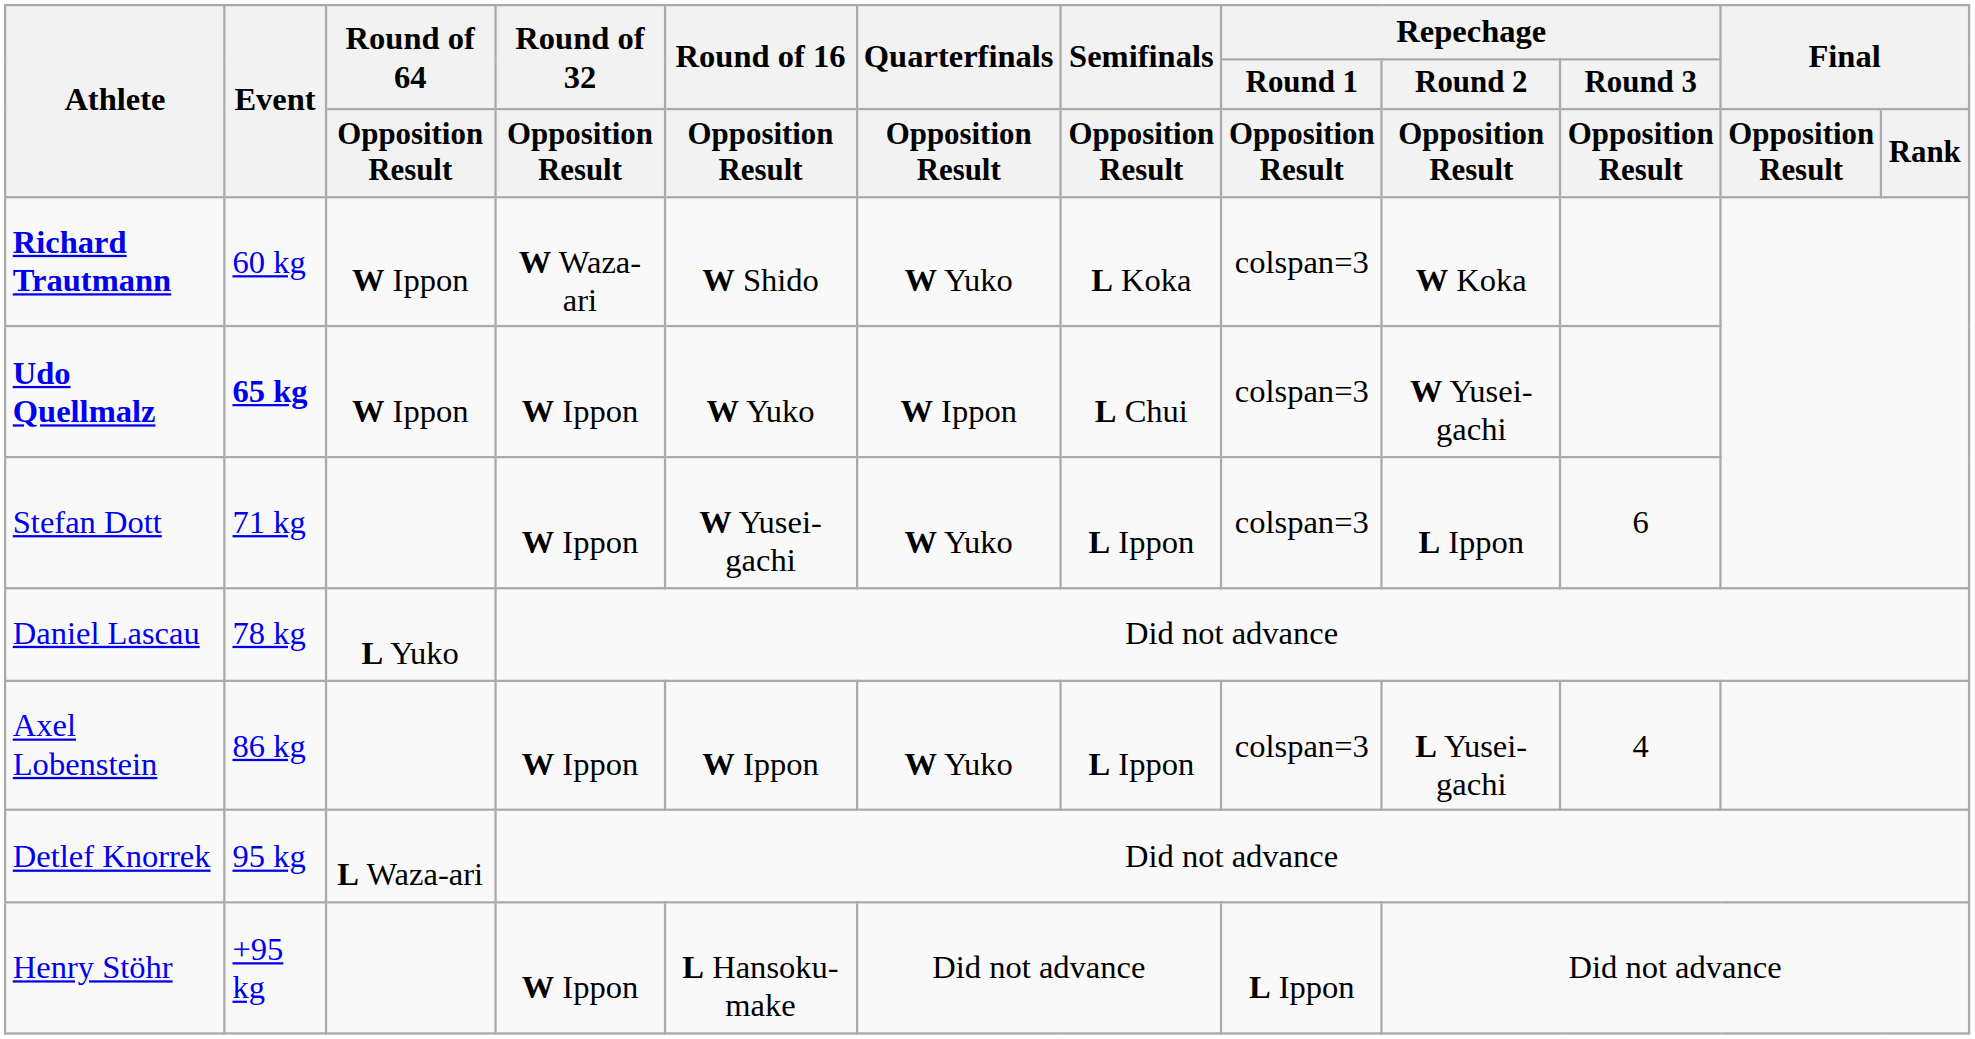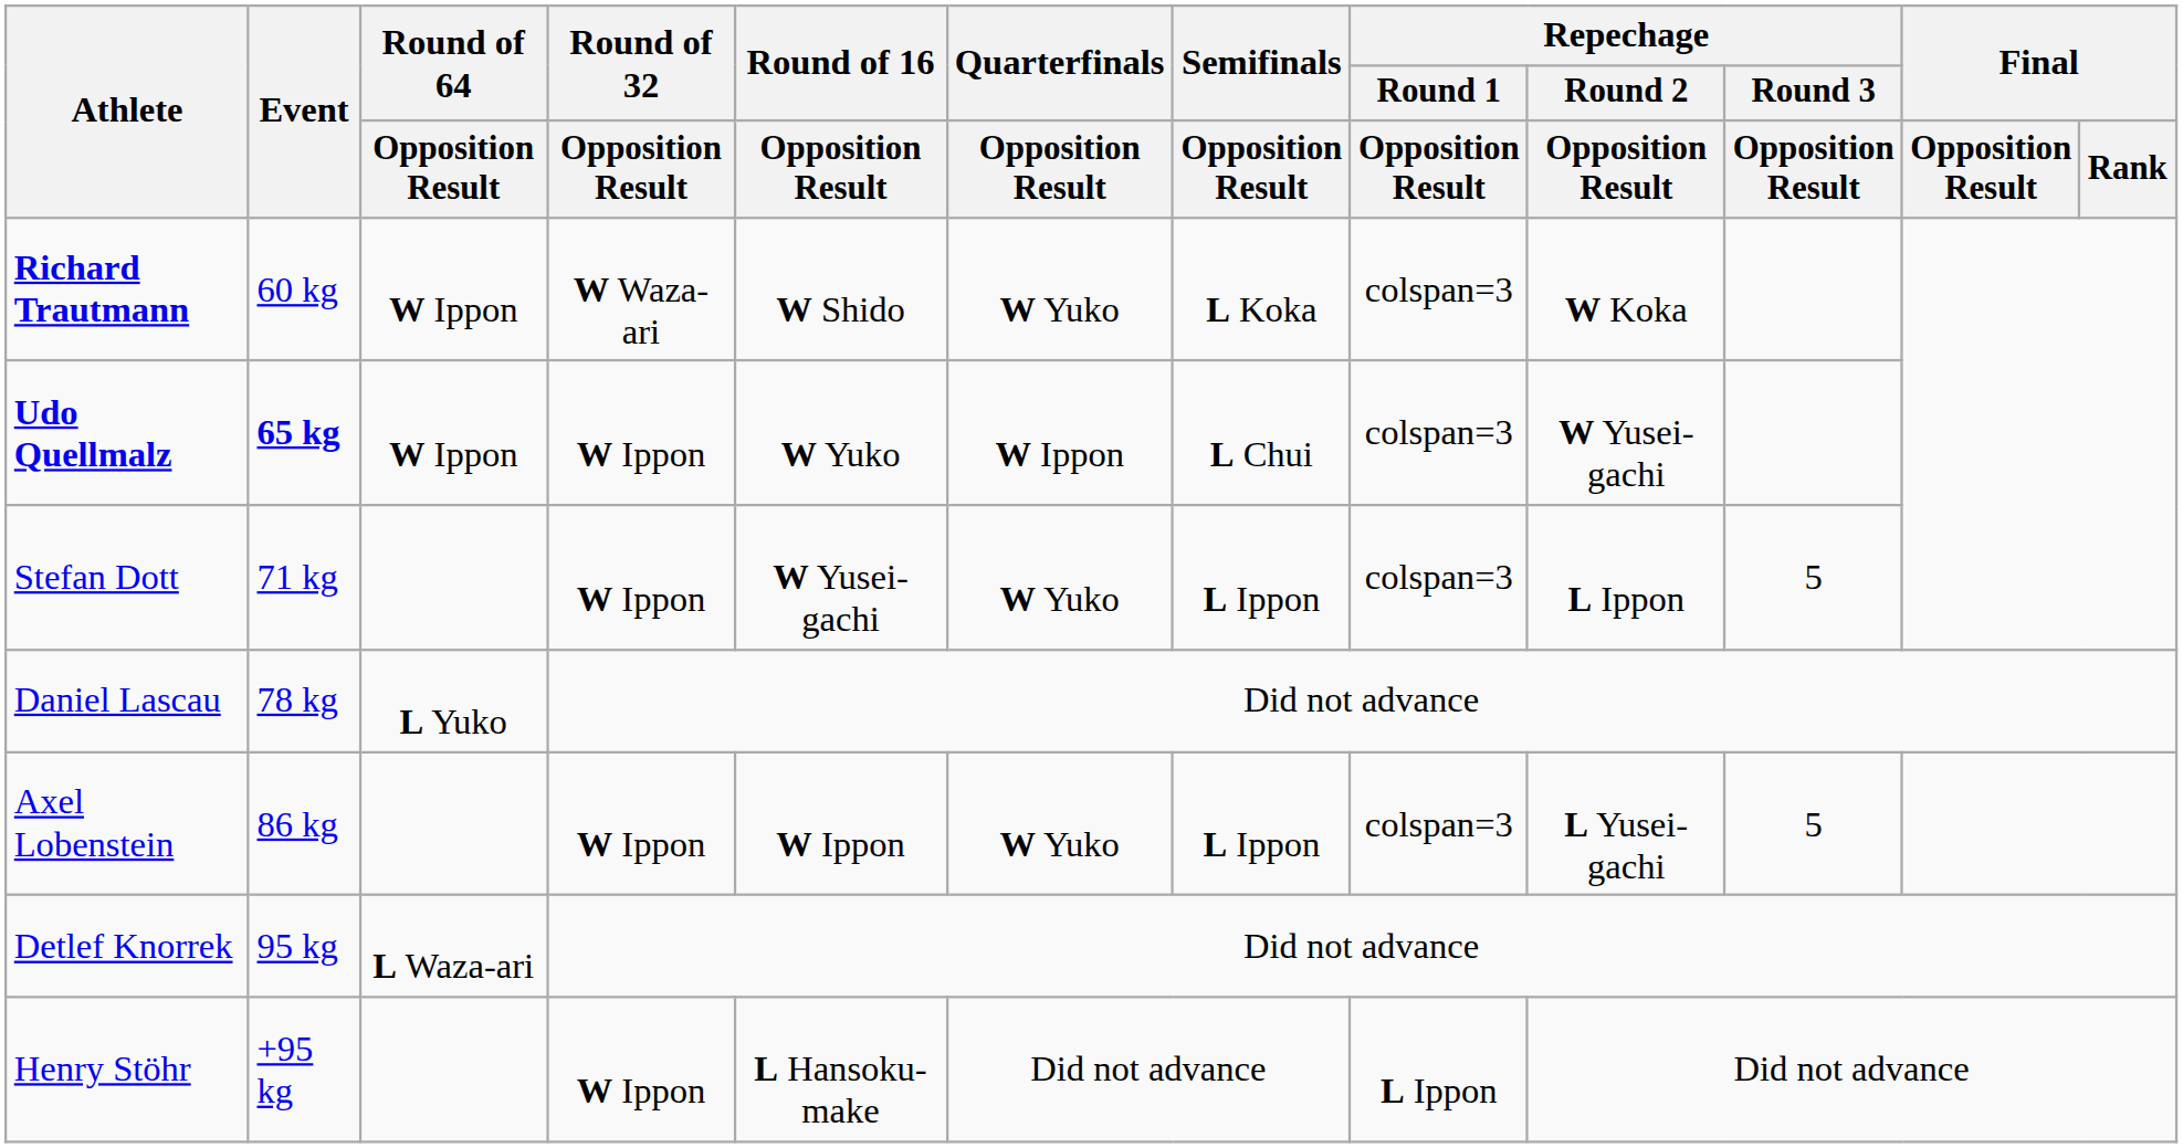Stefan Dott | Repechage / Round 3 / Opposition Result: 6 -> 5
Axel Lobenstein | Repechage / Round 3 / Opposition Result: 4 -> 5
